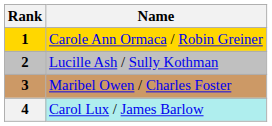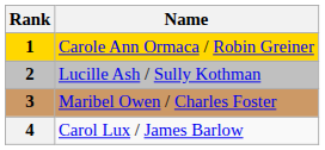Carol Lux / James Barlow | Name: paleturquoise background -> no background
